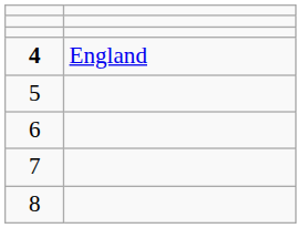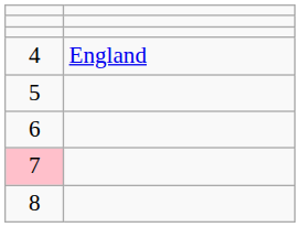row 4 | column 1: bold -> normal
row 7 | column 1: no background -> pink background
